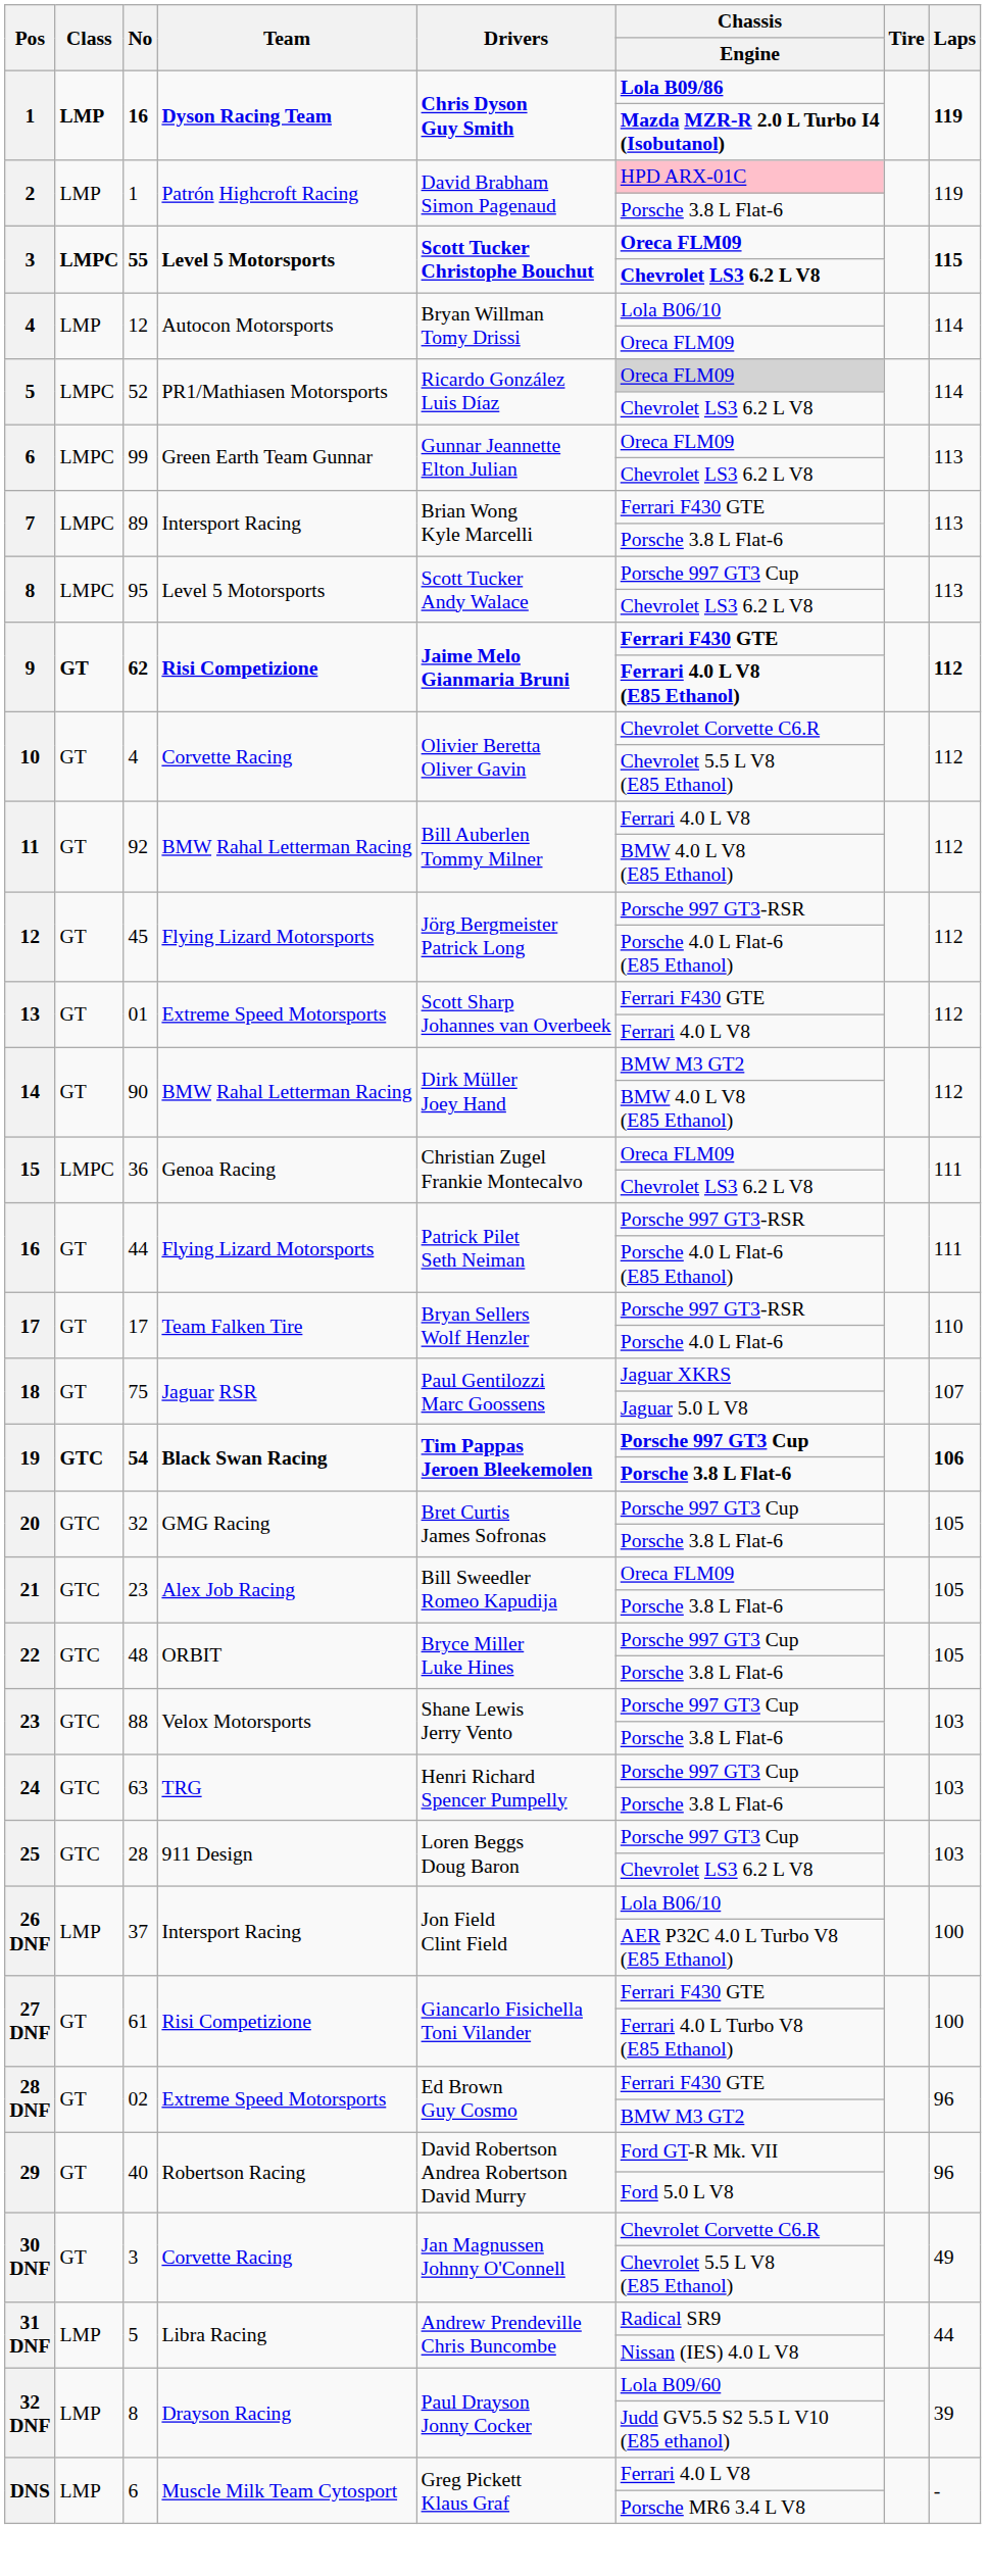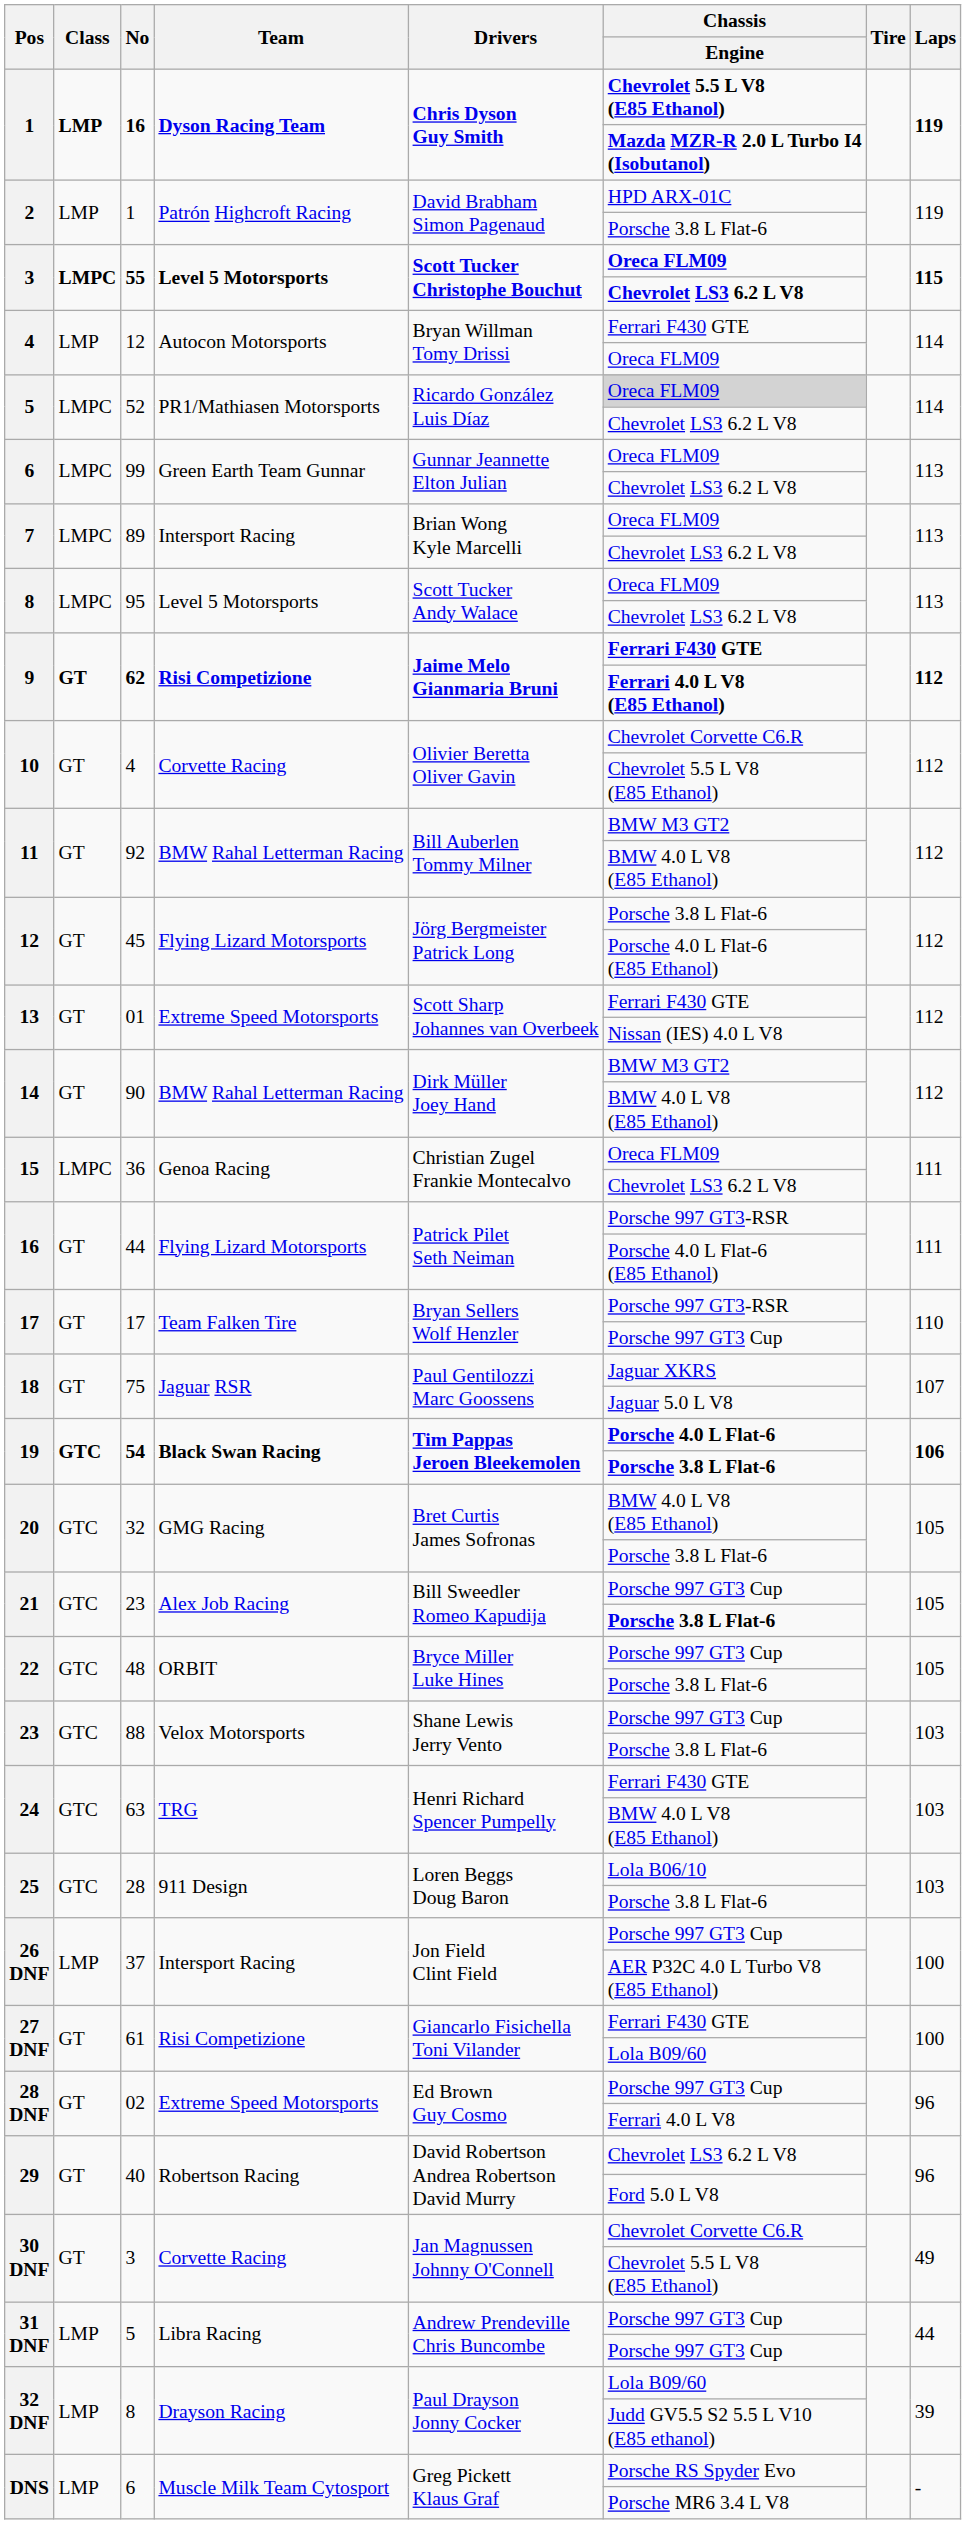row 3 | Chassis / Engine: Lola B09/86 -> Chevrolet 5.5 L V8 (E85 Ethanol)
row 5 | Chassis / Engine: pink background -> no background
row 9 | Chassis / Engine: Lola B06/10 -> Ferrari F430 GTE
row 15 | Chassis / Engine: Ferrari F430 GTE -> Oreca FLM09
row 16 | Chassis / Engine: Porsche 3.8 L Flat-6 -> Chevrolet LS3 6.2 L V8
row 17 | Chassis / Engine: Porsche 997 GT3 Cup -> Oreca FLM09
row 23 | Chassis / Engine: Ferrari 4.0 L V8 -> BMW M3 GT2
row 25 | Chassis / Engine: Porsche 997 GT3-RSR -> Porsche 3.8 L Flat-6
row 28 | Chassis / Engine: Ferrari 4.0 L V8 -> Nissan (IES) 4.0 L V8
row 36 | Chassis / Engine: Porsche 4.0 L Flat-6 -> Porsche 997 GT3 Cup
row 39 | Chassis / Engine: Porsche 997 GT3 Cup -> Porsche 4.0 L Flat-6
row 41 | Chassis / Engine: Porsche 997 GT3 Cup -> BMW 4.0 L V8 (E85 Ethanol)
row 43 | Chassis / Engine: Oreca FLM09 -> Porsche 997 GT3 Cup
row 44 | Chassis / Engine: normal -> bold
row 49 | Chassis / Engine: Porsche 997 GT3 Cup -> Ferrari F430 GTE
row 50 | Chassis / Engine: Porsche 3.8 L Flat-6 -> BMW 4.0 L V8 (E85 Ethanol)
row 51 | Chassis / Engine: Porsche 997 GT3 Cup -> Lola B06/10
row 52 | Chassis / Engine: Chevrolet LS3 6.2 L V8 -> Porsche 3.8 L Flat-6
row 53 | Chassis / Engine: Lola B06/10 -> Porsche 997 GT3 Cup
row 56 | Chassis / Engine: Ferrari 4.0 L Turbo V8 (E85 Ethanol) -> Lola B09/60
row 57 | Chassis / Engine: Ferrari F430 GTE -> Porsche 997 GT3 Cup
row 58 | Chassis / Engine: BMW M3 GT2 -> Ferrari 4.0 L V8
row 59 | Chassis / Engine: Ford GT-R Mk. VII -> Chevrolet LS3 6.2 L V8
row 63 | Chassis / Engine: Radical SR9 -> Porsche 997 GT3 Cup
row 64 | Chassis / Engine: Nissan (IES) 4.0 L V8 -> Porsche 997 GT3 Cup
row 67 | Chassis / Engine: Ferrari 4.0 L V8 -> Porsche RS Spyder Evo
